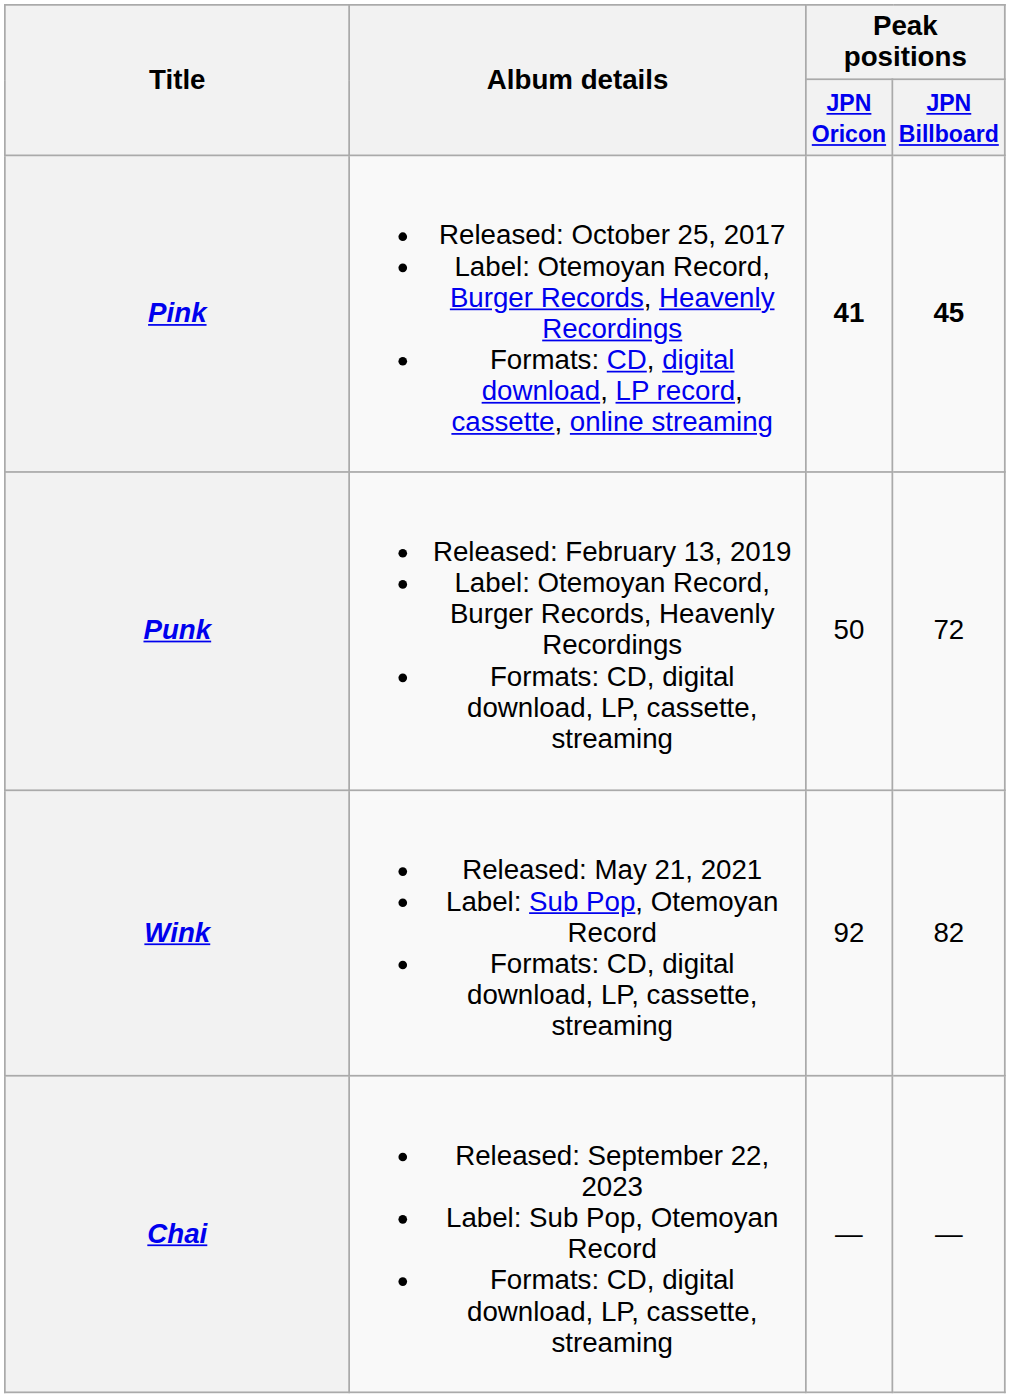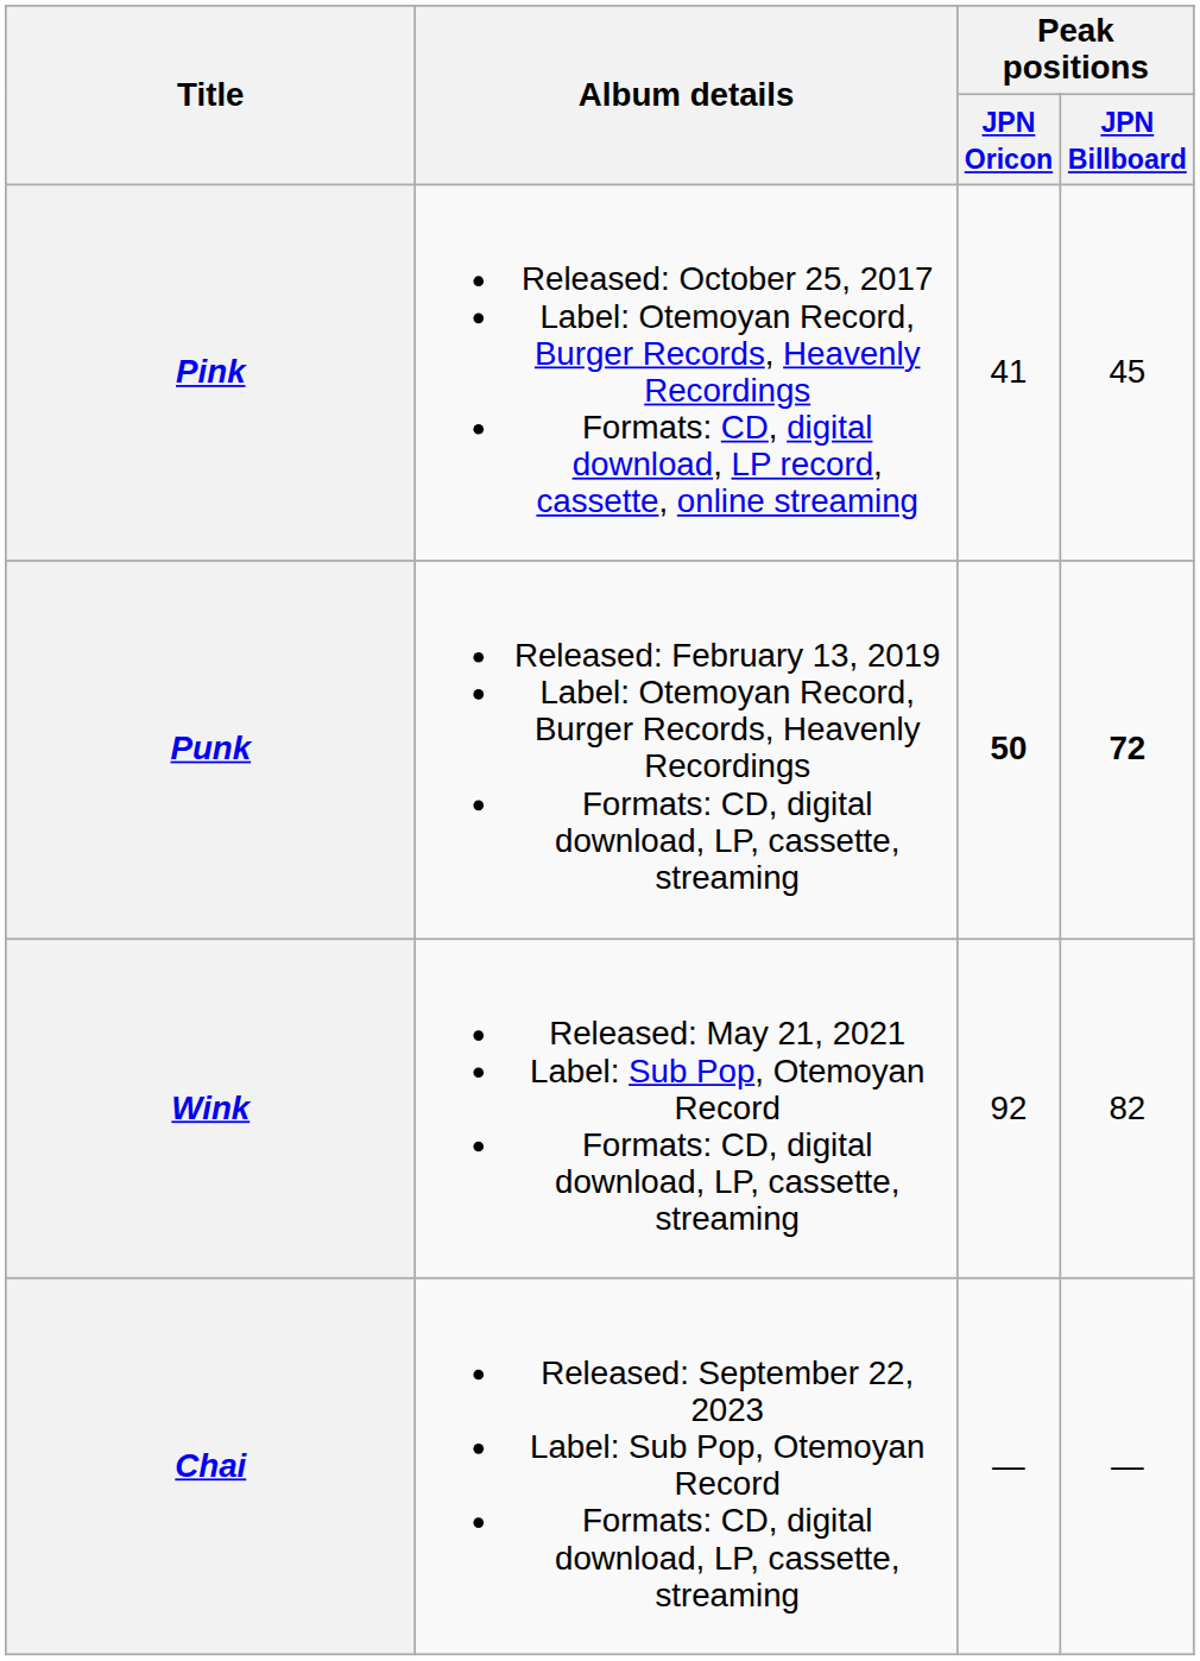Pink | Peak positions / JPN Oricon: bold -> normal
Pink | Peak positions / JPN Billboard: bold -> normal
Punk | Peak positions / JPN Oricon: normal -> bold
Punk | Peak positions / JPN Billboard: normal -> bold
